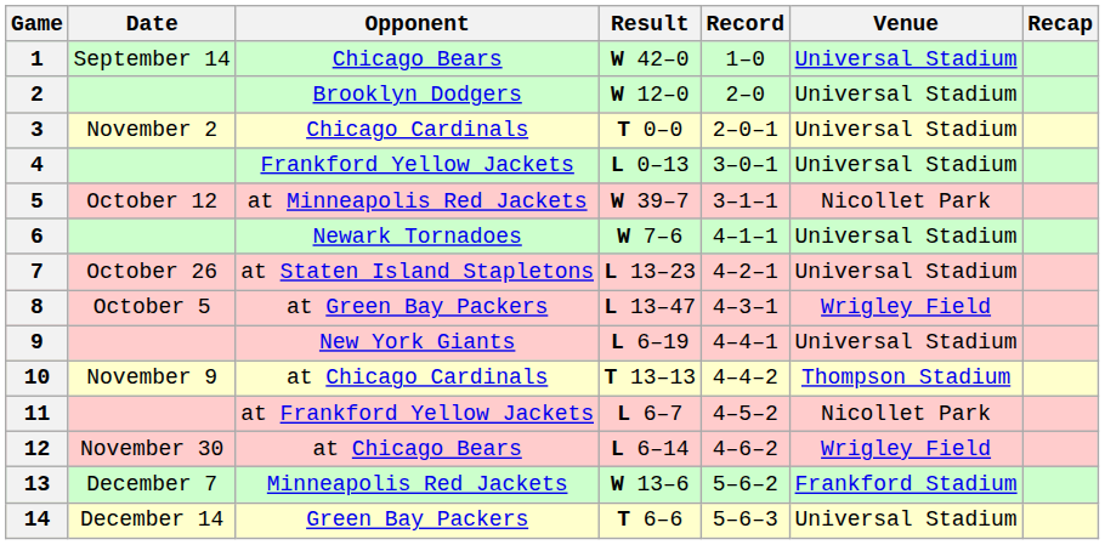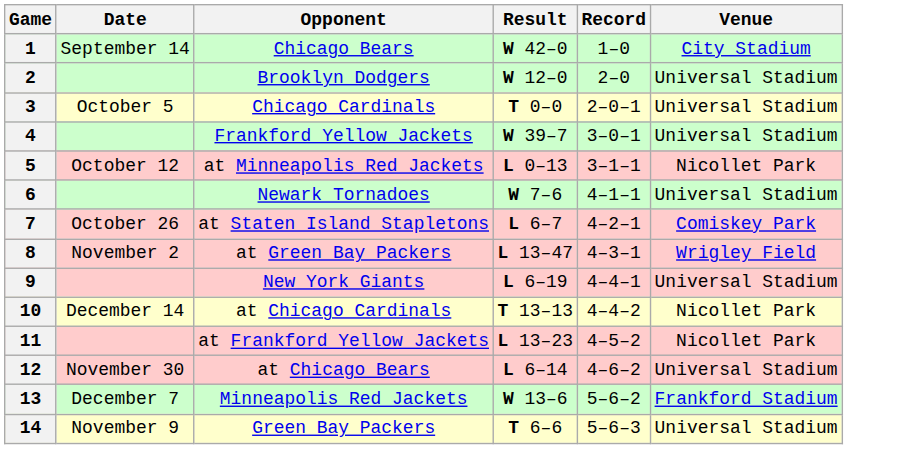- column: Recap
1 | Venue: Universal Stadium -> City Stadium
3 | Date: November 2 -> October 5
4 | Result: L 0–13 -> W 39–7
5 | Result: W 39–7 -> L 0–13
7 | Result: L 13–23 -> L 6–7
7 | Venue: Universal Stadium -> Comiskey Park
8 | Date: October 5 -> November 2
10 | Date: November 9 -> December 14
10 | Venue: Thompson Stadium -> Nicollet Park
11 | Result: L 6–7 -> L 13–23
12 | Venue: Wrigley Field -> Universal Stadium
14 | Date: December 14 -> November 9
